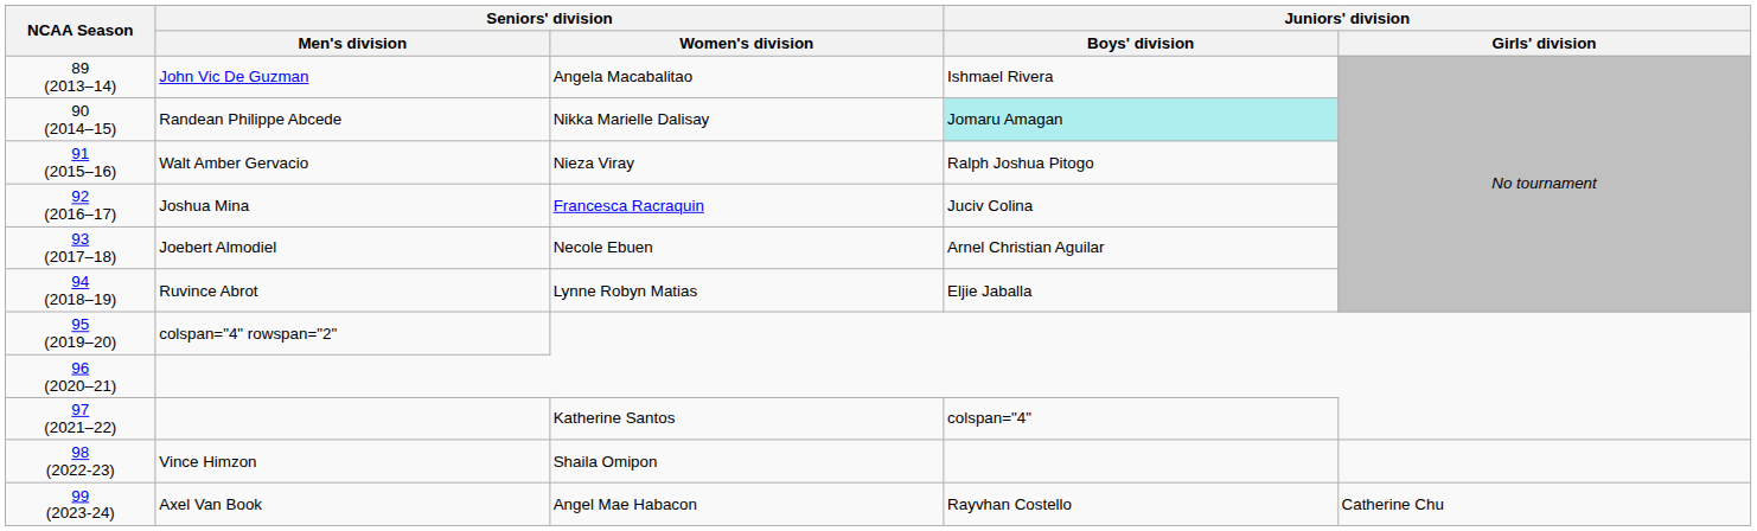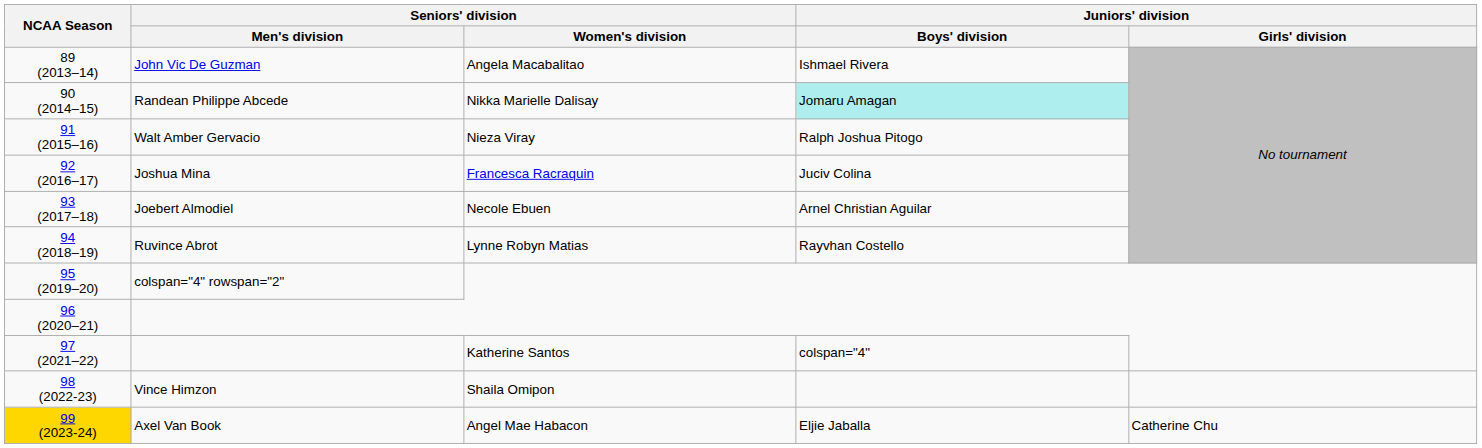Ruvince Abrot | Juniors' division / Boys' division: Eljie Jaballa -> Rayvhan Costello
Axel Van Book | NCAA Season: no background -> gold background
Axel Van Book | Juniors' division / Boys' division: Rayvhan Costello -> Eljie Jaballa
